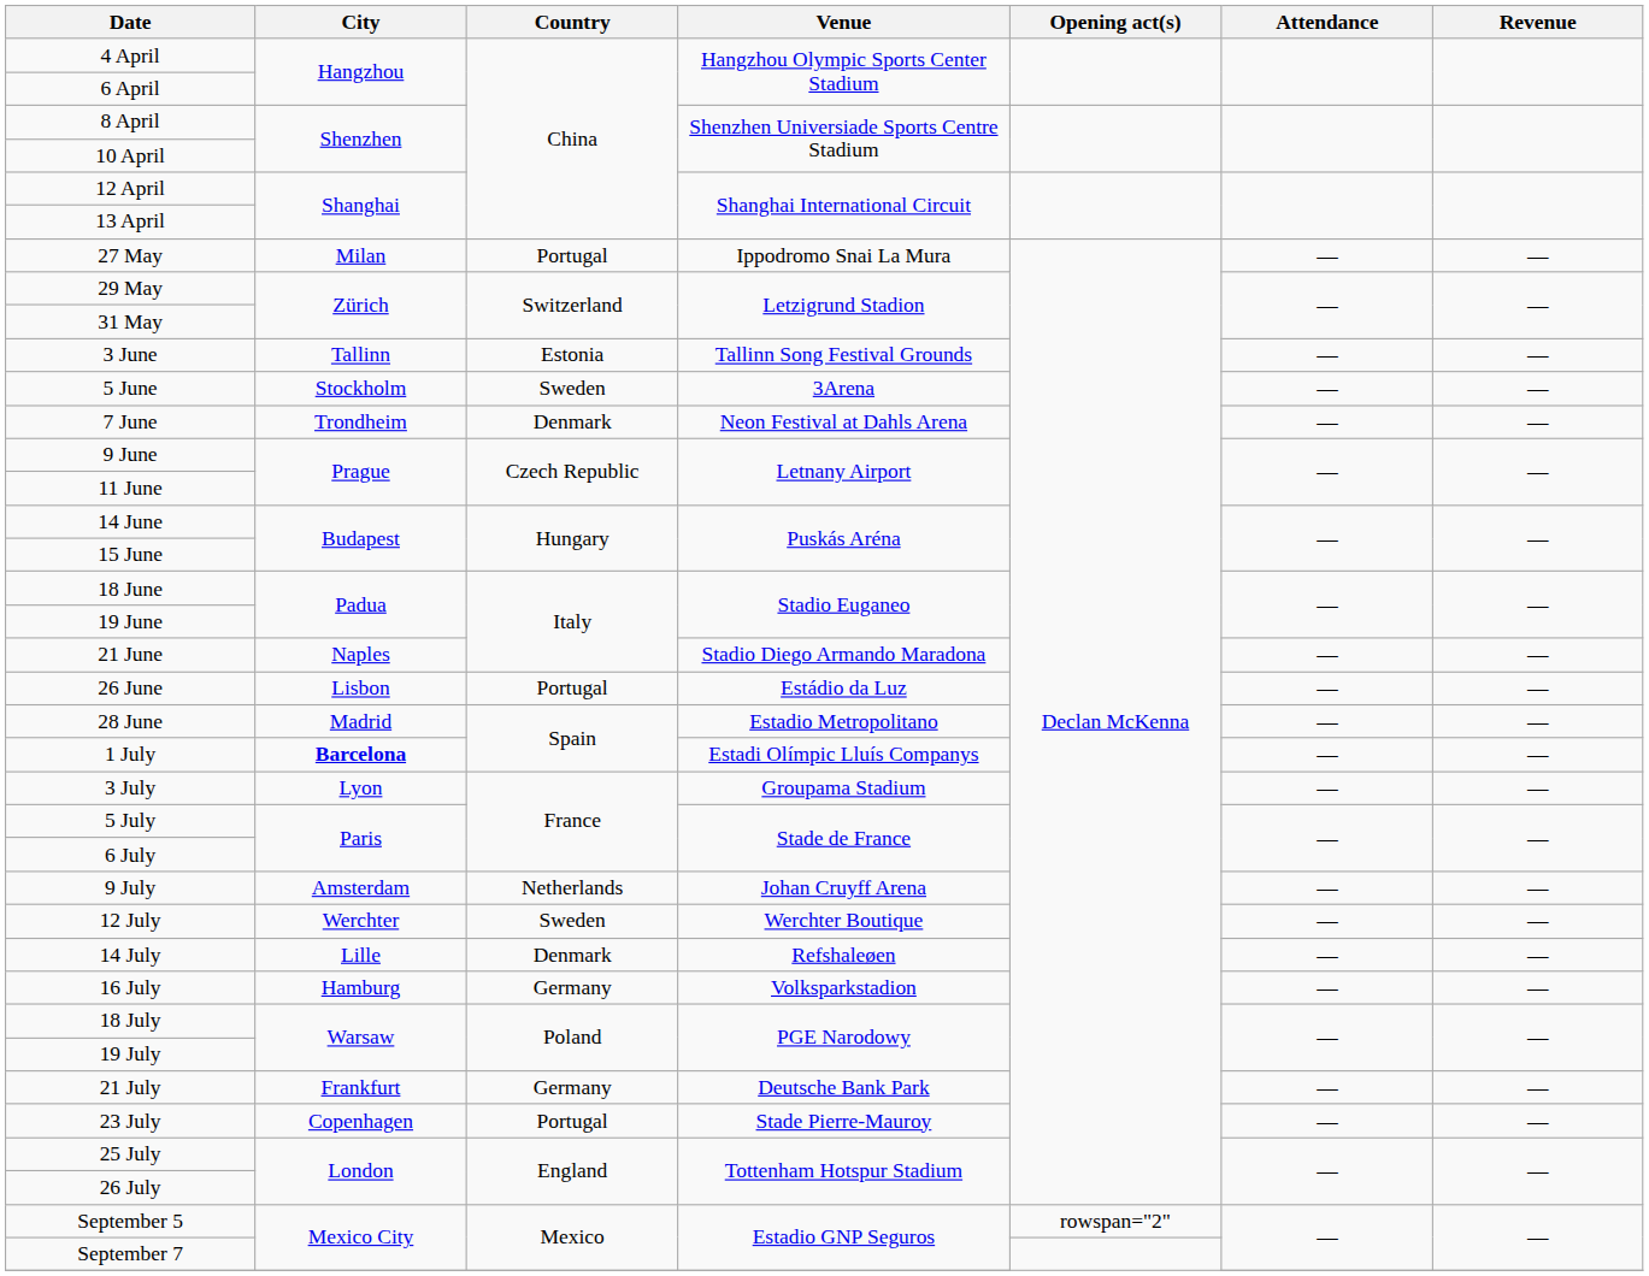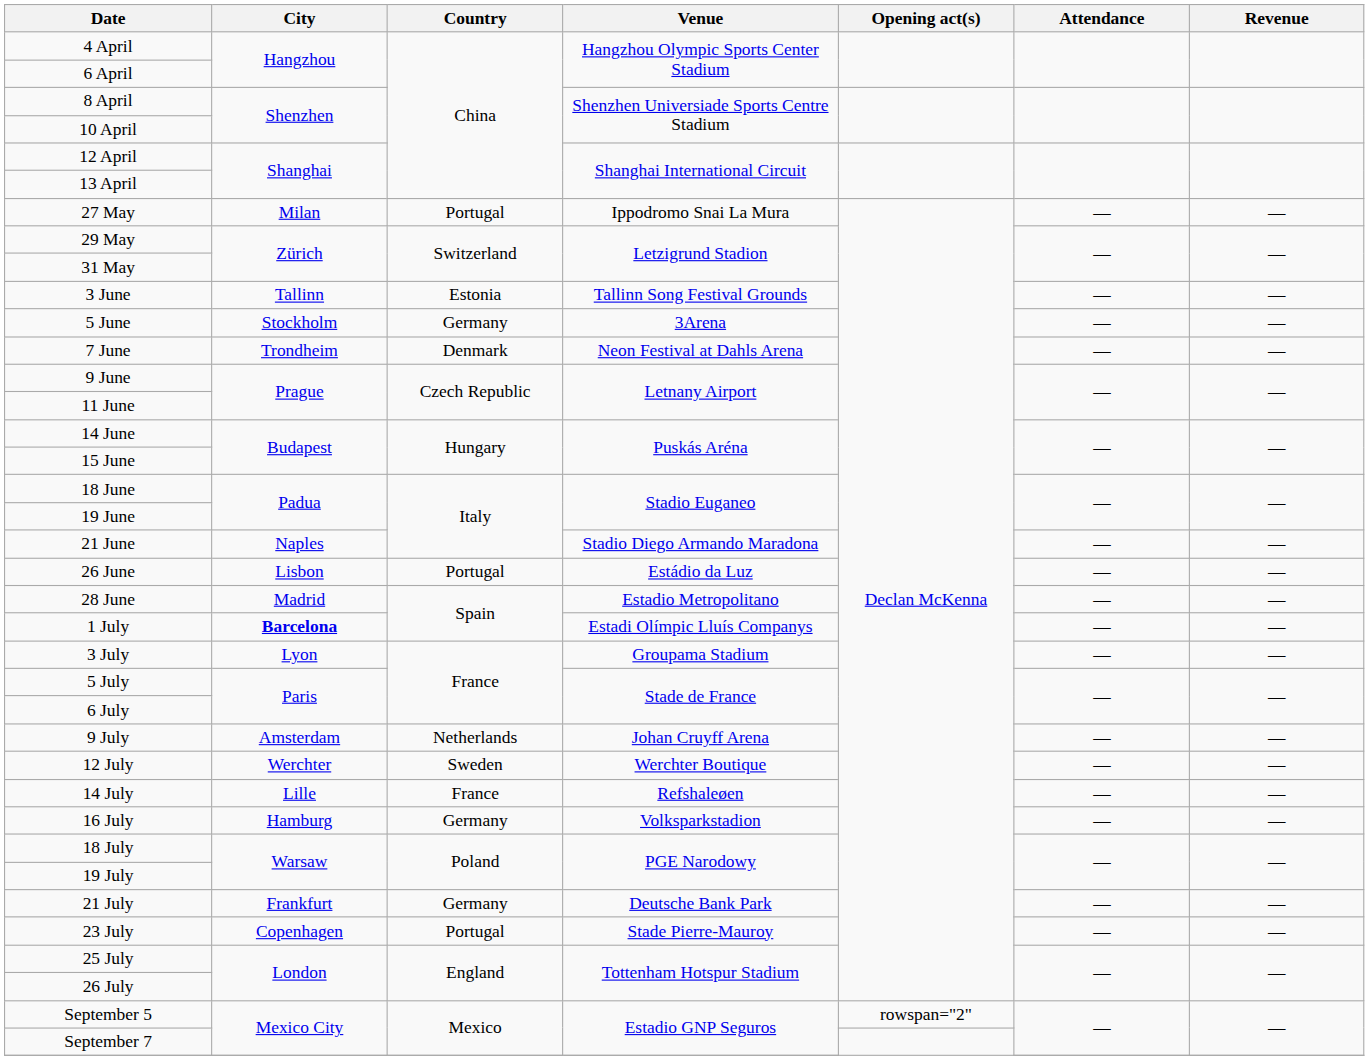5 June | Country: Sweden -> Germany
14 July | Country: Denmark -> France
